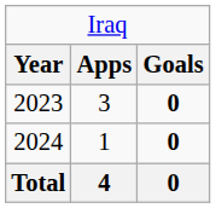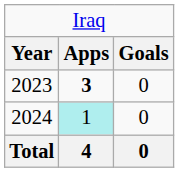2023 | column 2: normal -> bold
2023 | column 3: bold -> normal
2024 | column 2: no background -> paleturquoise background
2024 | column 3: bold -> normal
